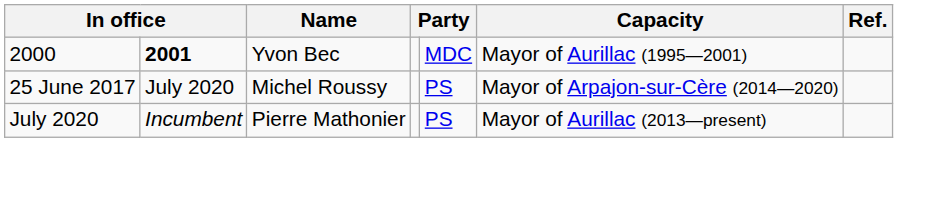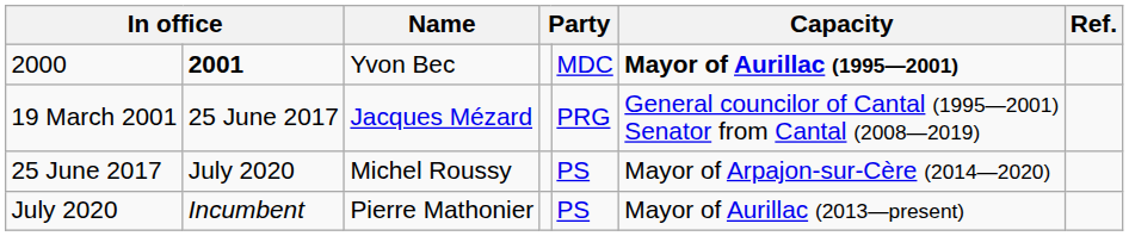2000 | Capacity: normal -> bold
+ row: 19 March 2001 | 25 June 2017 | Jacques Mézard | PRG | General councilor of Cantal (1995—2001) Senator from Cantal (2008—2019)
